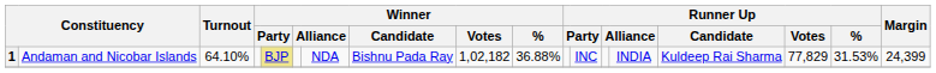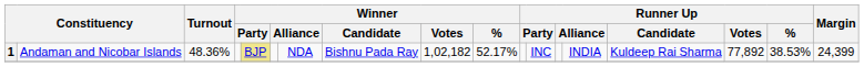1 | Turnout: 64.10% -> 48.36%
1 | Winner / %: 36.88% -> 52.17%
1 | Runner Up / Votes: 77,829 -> 77,892
1 | Runner Up / %: 31.53% -> 38.53%
